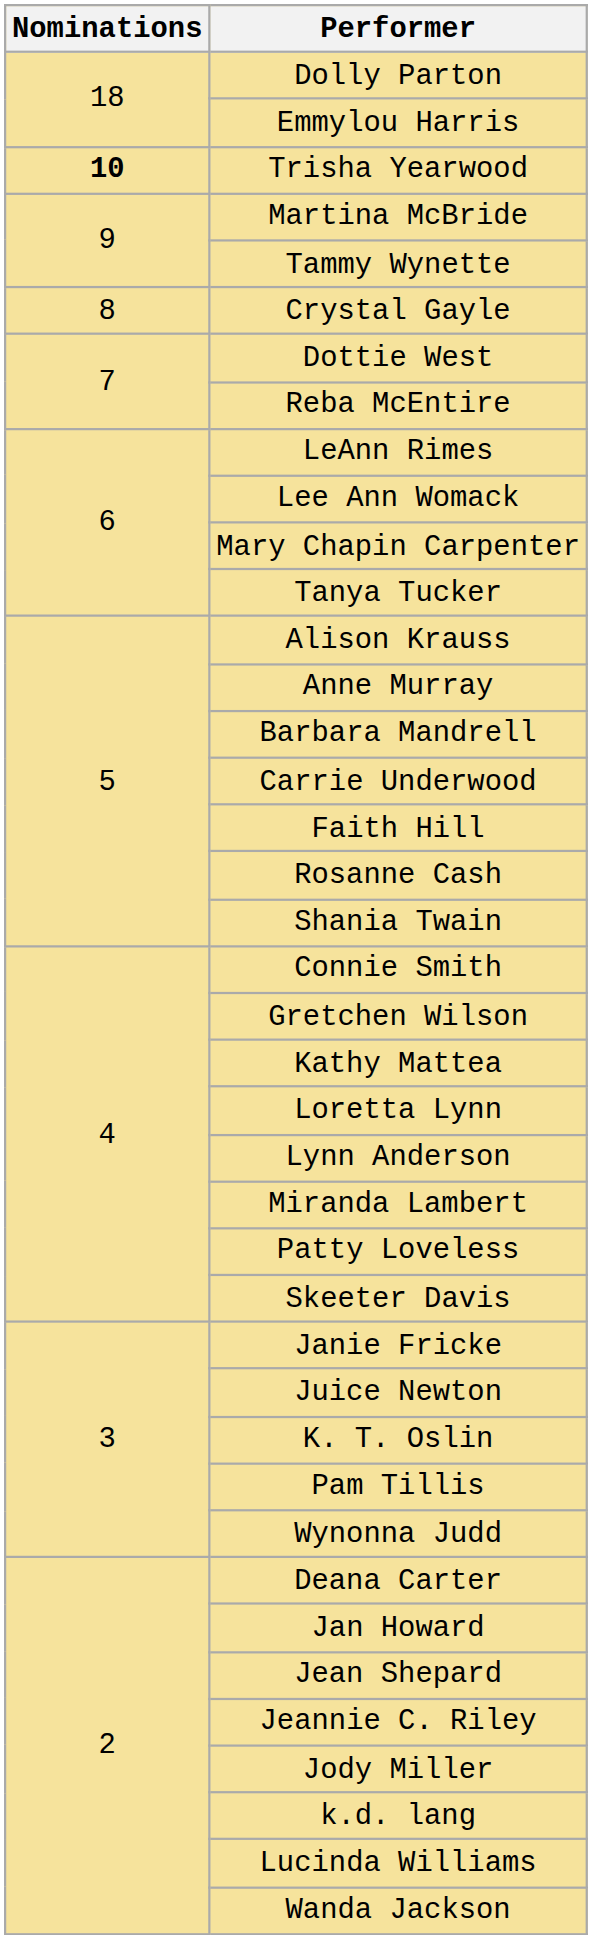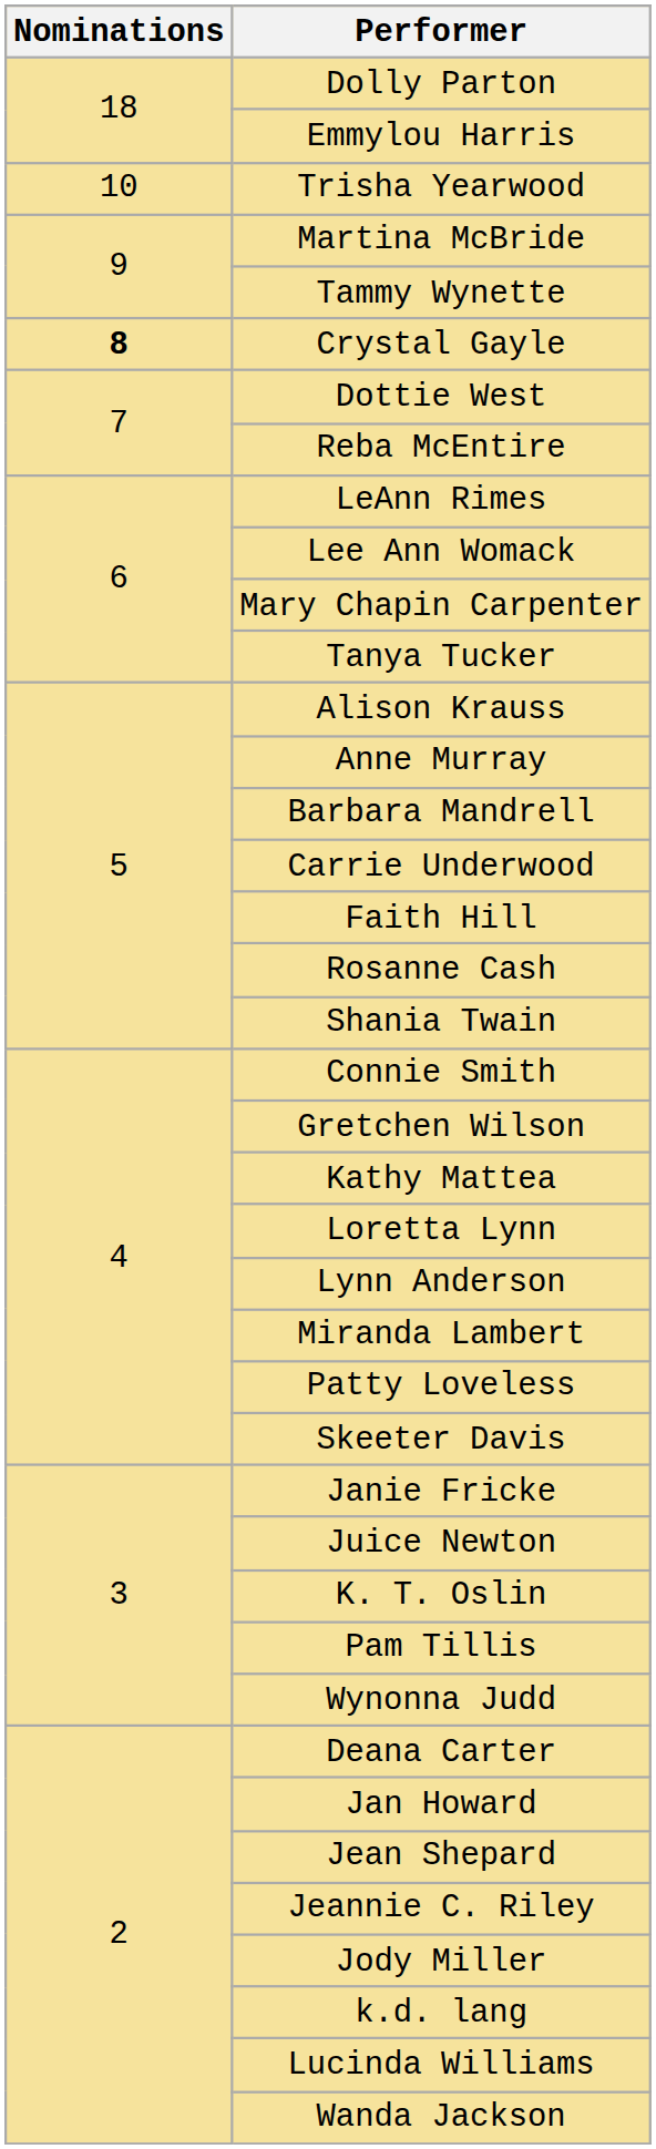Trisha Yearwood | Nominations: bold -> normal
Crystal Gayle | Nominations: normal -> bold
